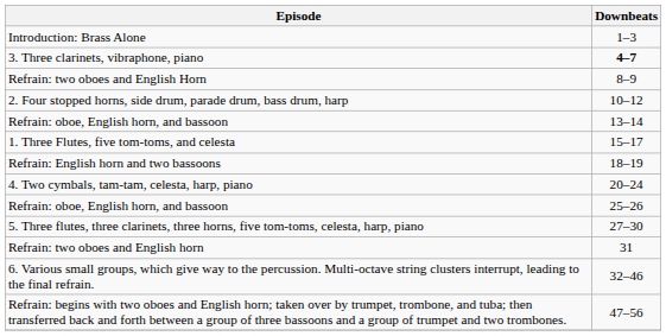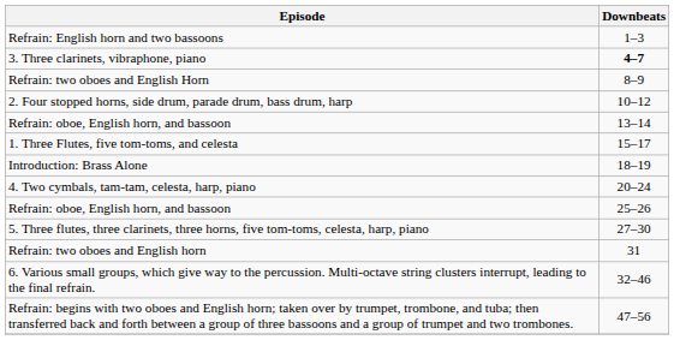row 2 | Episode: Introduction: Brass Alone -> Refrain: English horn and two bassoons
row 8 | Episode: Refrain: English horn and two bassoons -> Introduction: Brass Alone
